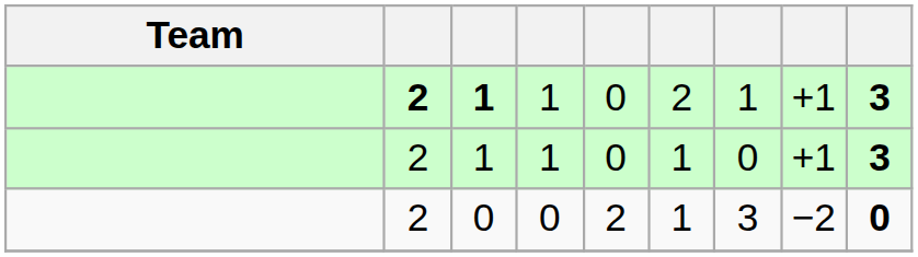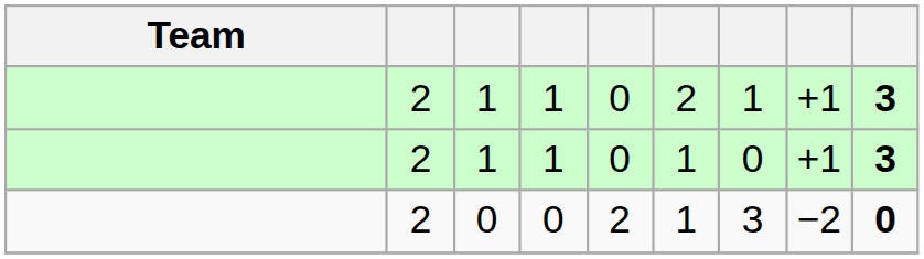row 2 | column 2: bold -> normal
row 2 | column 3: bold -> normal
